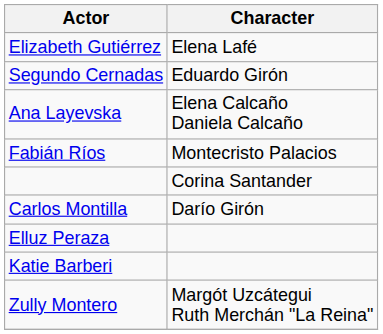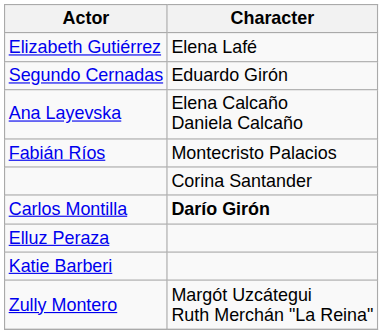row 7 | Character: normal -> bold
